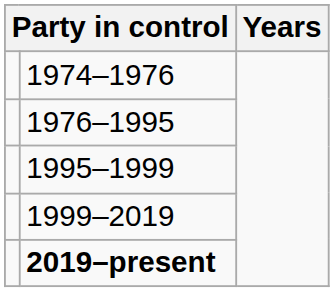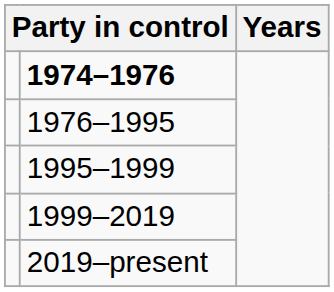1974–1976 | column 2: normal -> bold
2019–present | column 2: bold -> normal
